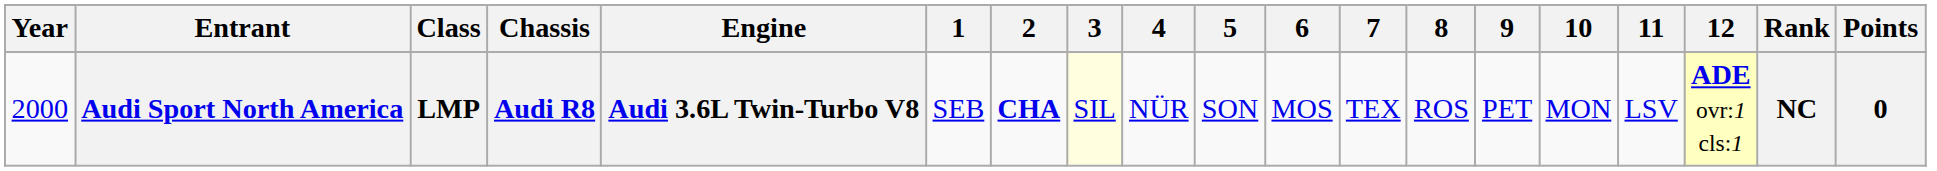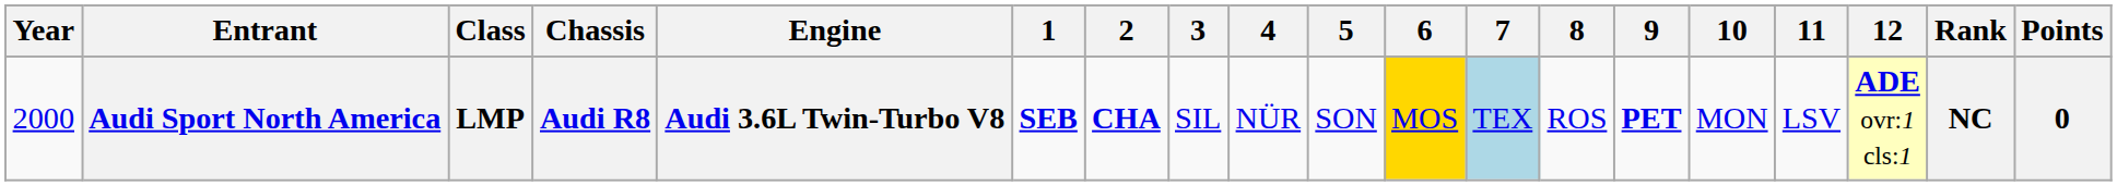Audi Sport North America | 1: normal -> bold
Audi Sport North America | 3: lightyellow background -> no background
Audi Sport North America | 6: no background -> gold background
Audi Sport North America | 7: no background -> lightblue background
Audi Sport North America | 9: normal -> bold
